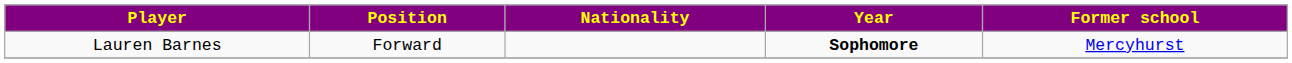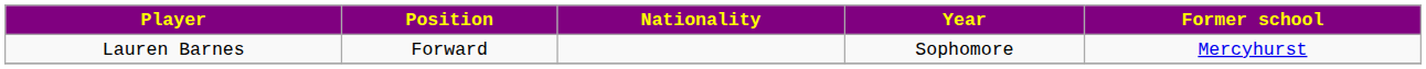Lauren Barnes | Year: bold -> normal
